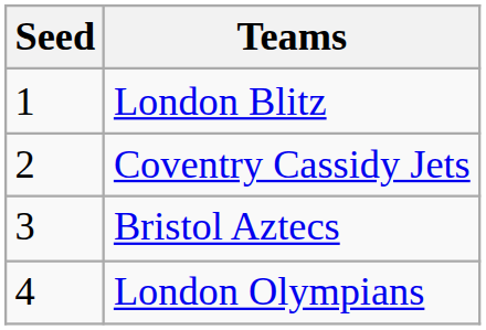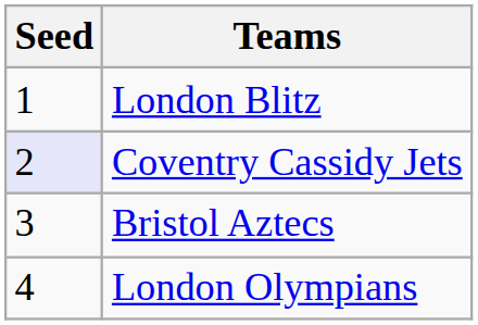Coventry Cassidy Jets | Seed: no background -> lavender background
